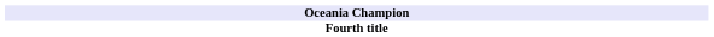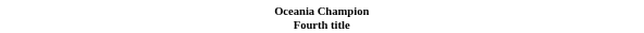row 1 | column 1: lavender background -> no background
